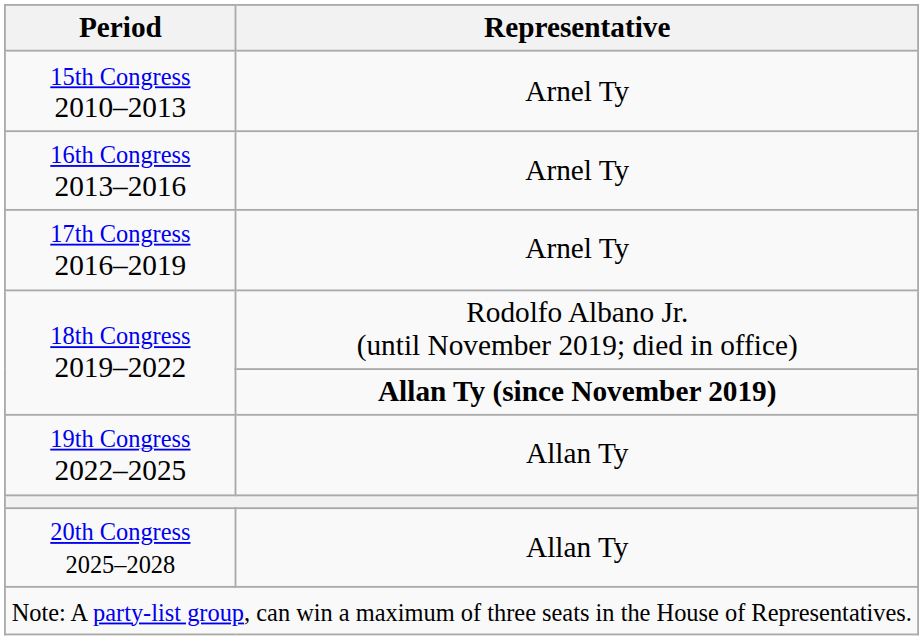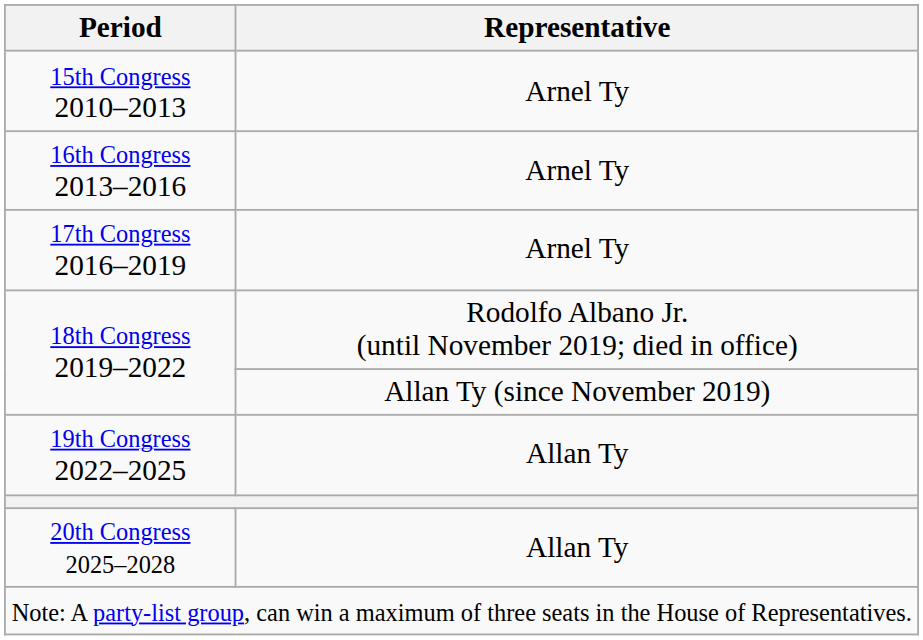row 6 | Representative: bold -> normal
